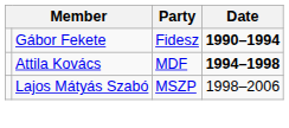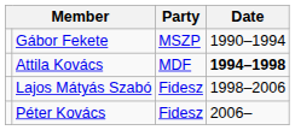Gábor Fekete | Party: Fidesz -> MSZP
Gábor Fekete | Date: bold -> normal
Lajos Mátyás Szabó | Party: MSZP -> Fidesz
+ row: Péter Kovács | Fidesz | 2006–
